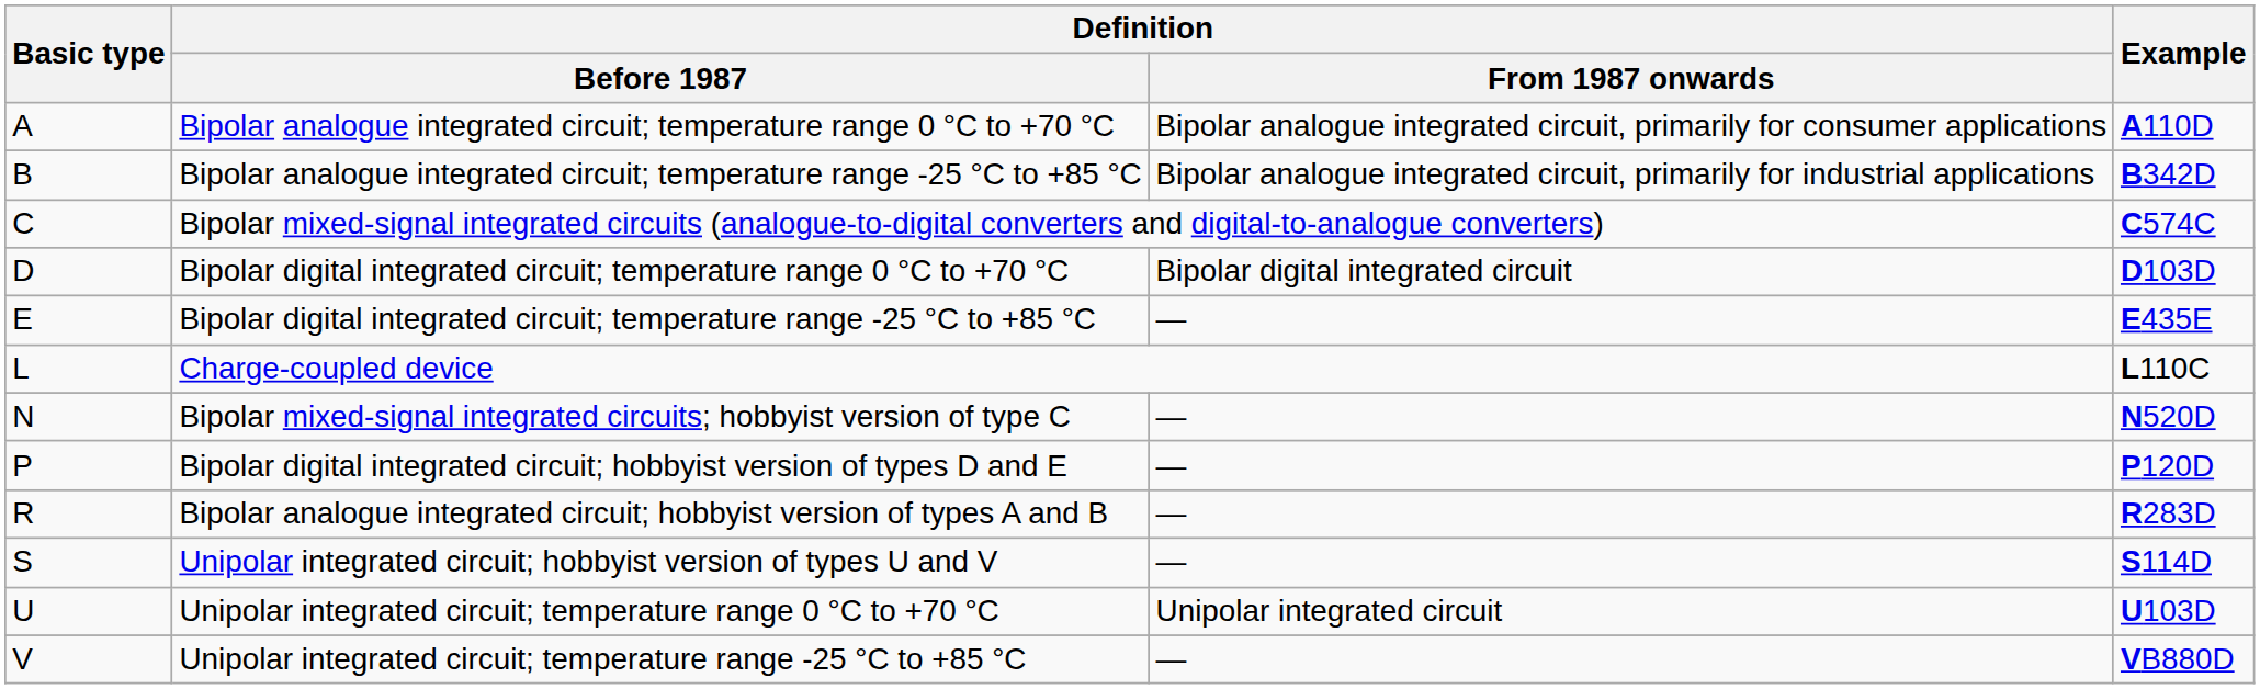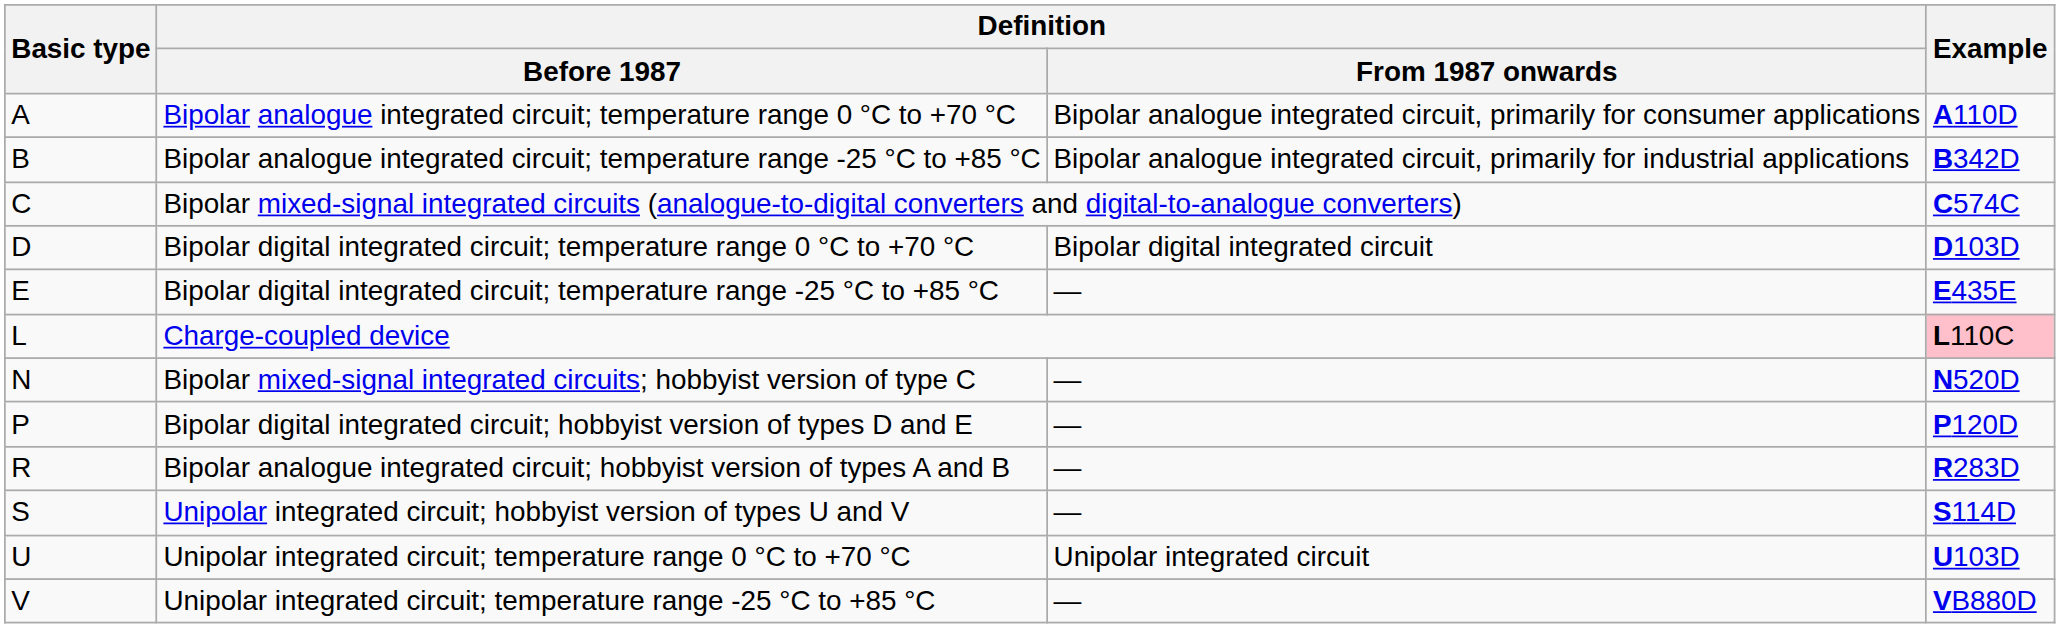Charge-coupled device | Example: no background -> pink background
